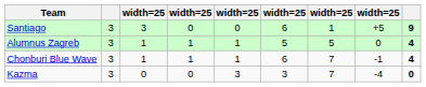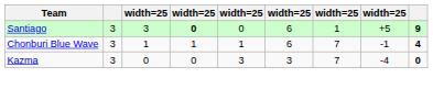Santiago | column 4: normal -> bold
- row: Alumnus Zagreb | 3 | 1 | 1 | 1 | 5 | 5 | 0 | 4
